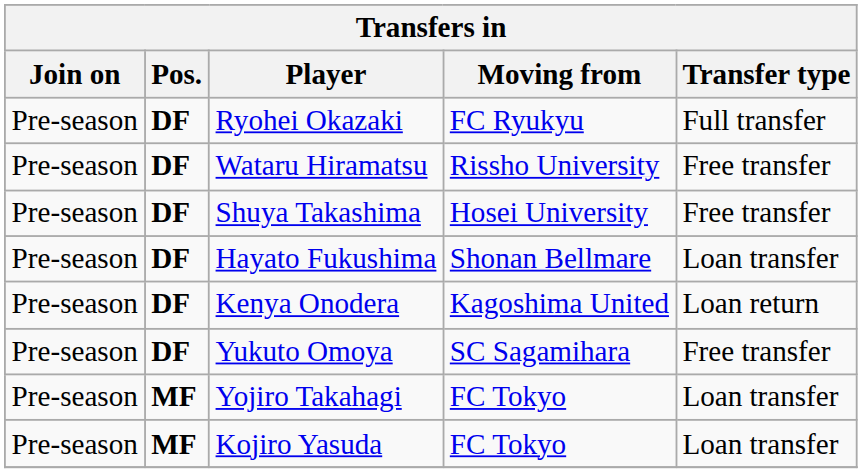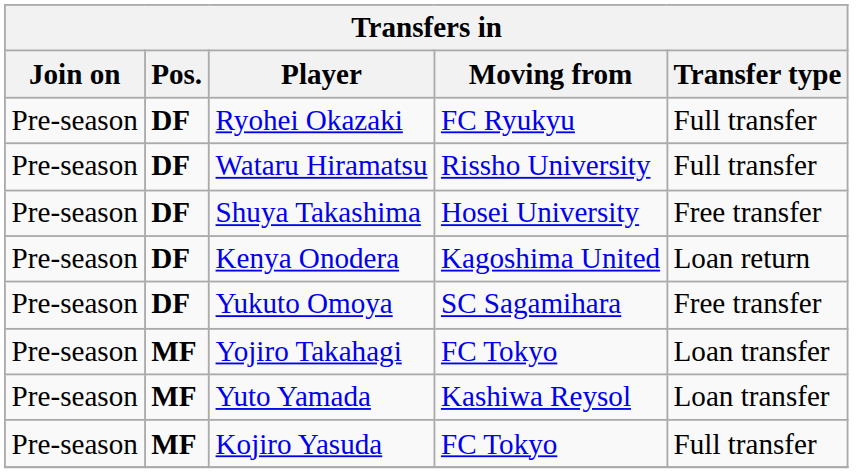Wataru Hiramatsu | Transfer type: Free transfer -> Full transfer
- row: Pre-season | DF | Hayato Fukushima | Shonan Bellmare | Loan transfer
+ row: Pre-season | MF | Yuto Yamada | Kashiwa Reysol | Loan transfer
Kojiro Yasuda | Transfer type: Loan transfer -> Full transfer
